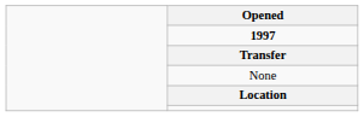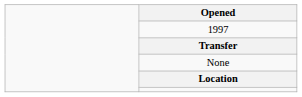1997 | Opened: bold -> normal
